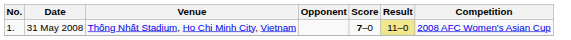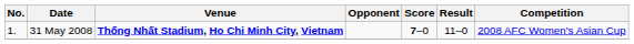31 May 2008 | Venue: normal -> bold
31 May 2008 | Result: khaki background -> no background
